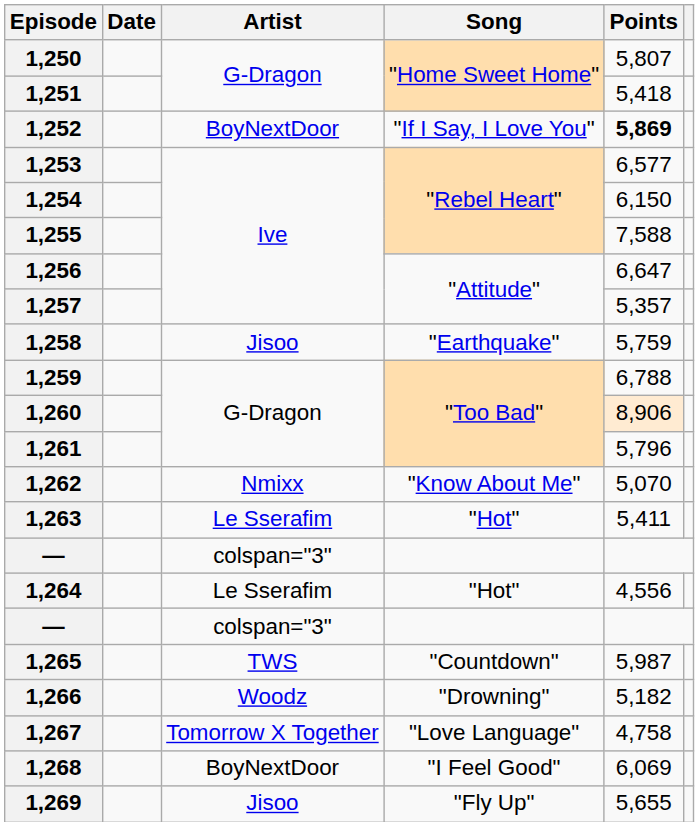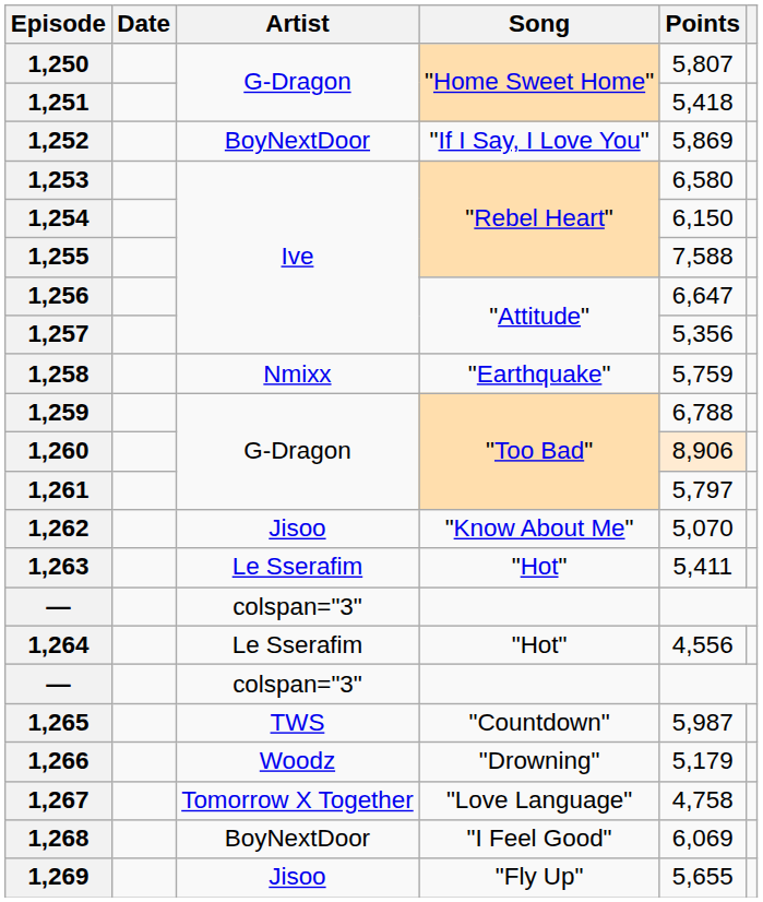1,252 | Points: bold -> normal
1,253 | Points: 6,577 -> 6,580
1,257 | Points: 5,357 -> 5,356
1,258 | Artist: Jisoo -> Nmixx
1,261 | Points: 5,796 -> 5,797
1,262 | Artist: Nmixx -> Jisoo
1,266 | Points: 5,182 -> 5,179
